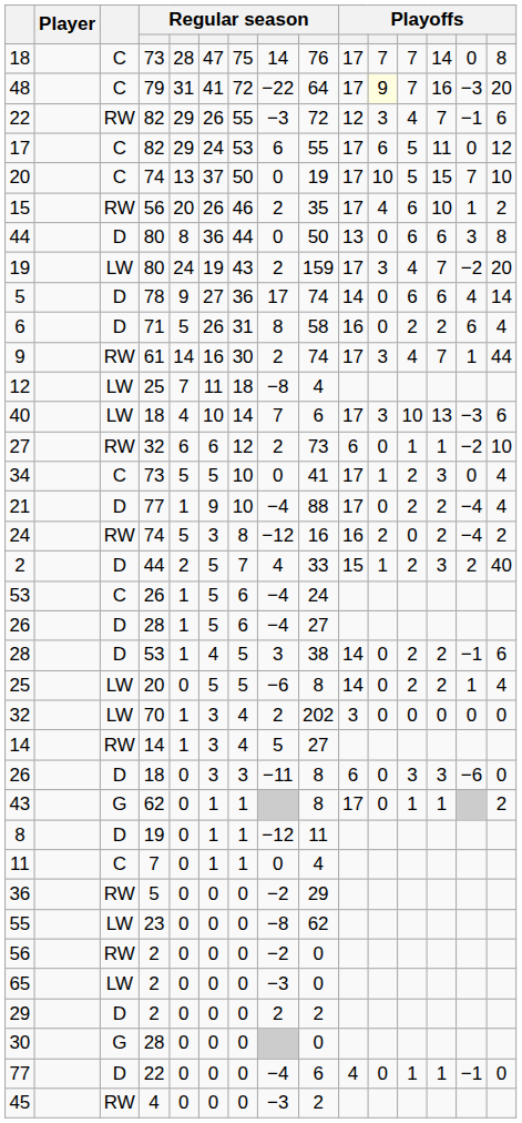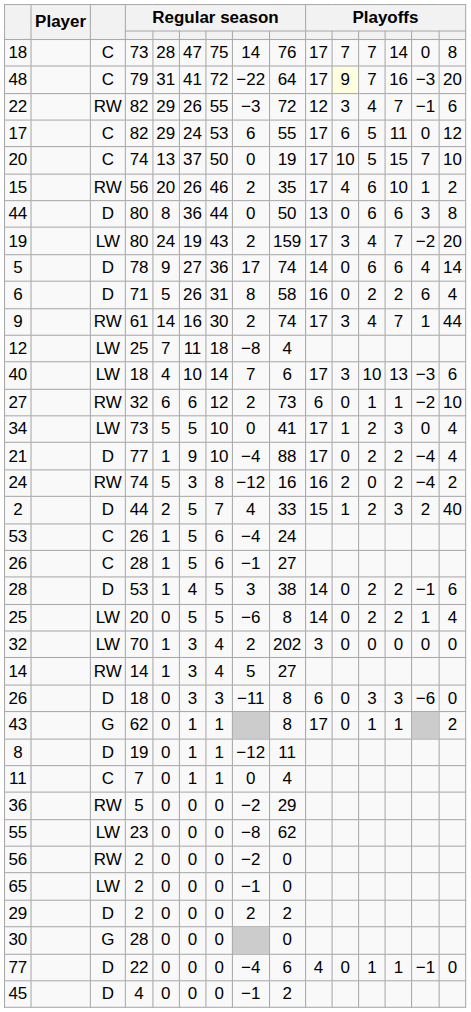34 | column 3: C -> LW
26 / 28 | column 3: D -> C
26 / 28 | column 8: −4 -> −1
65 | column 8: −3 -> −1
45 | column 3: RW -> D
45 | column 8: −3 -> −1
